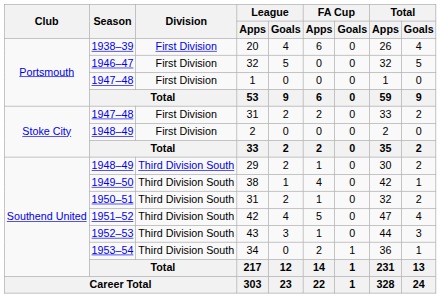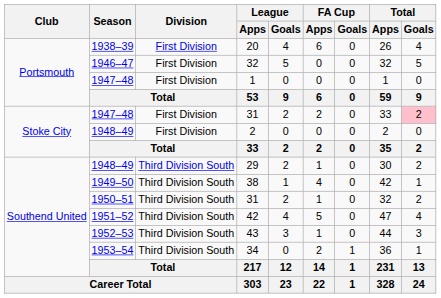1947–48 / 31 | Total / Goals: no background -> pink background
